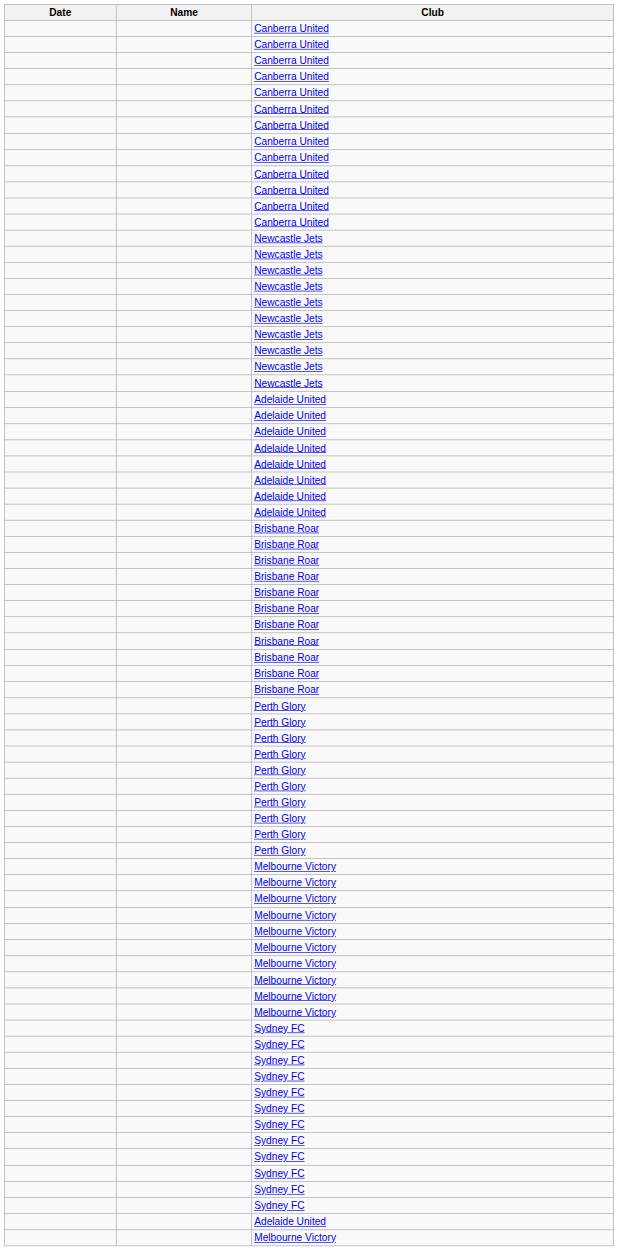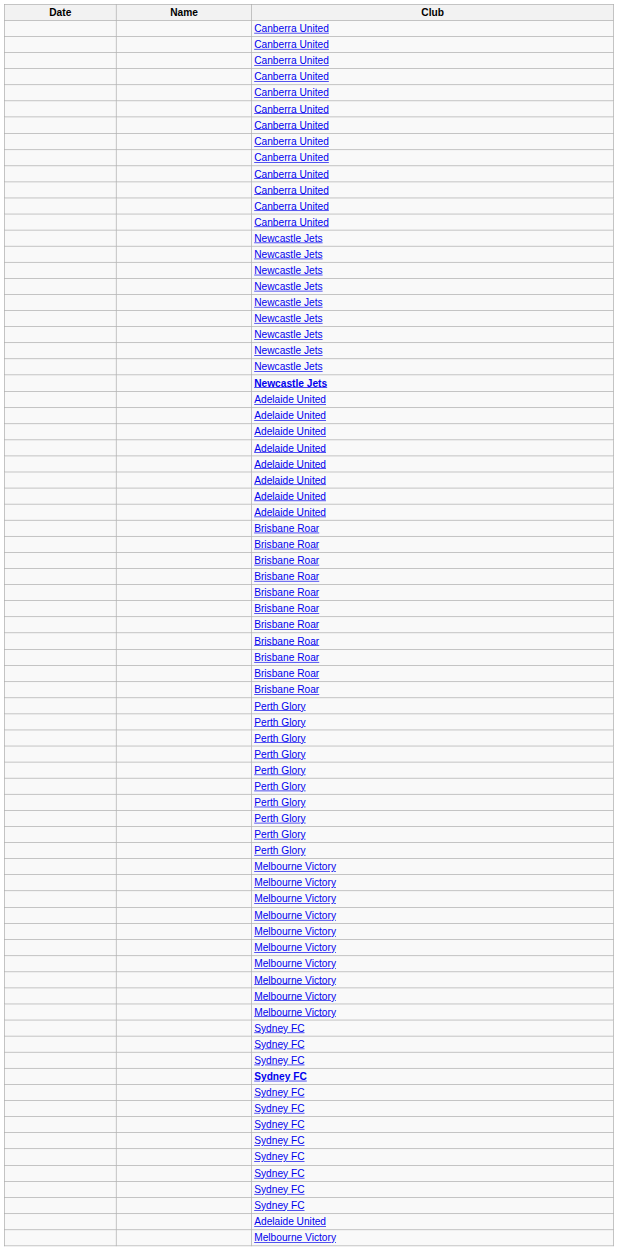row 24 | Club: normal -> bold
row 67 | Club: normal -> bold
